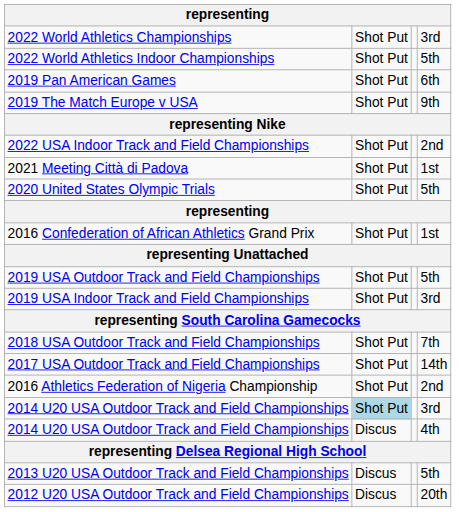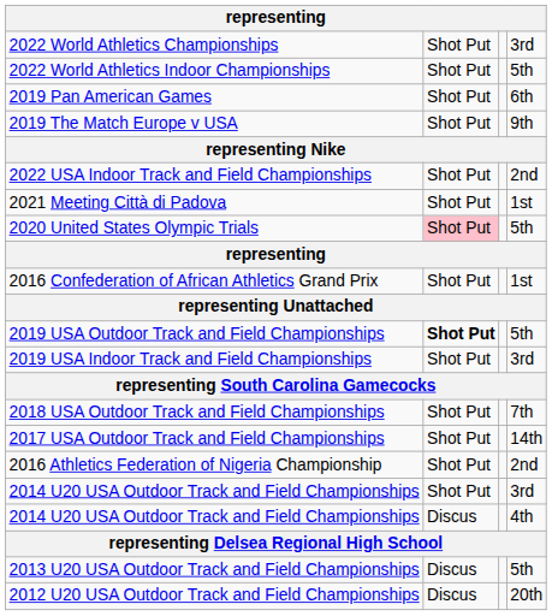2020 United States Olympic Trials | column 2: no background -> pink background
2019 USA Outdoor Track and Field Championships | column 2: normal -> bold
2014 U20 USA Outdoor Track and Field Championships / 3rd | column 2: lightblue background -> no background
